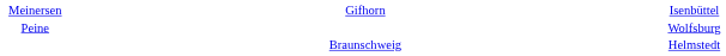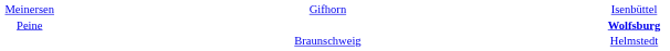Peine | column 3: normal -> bold
